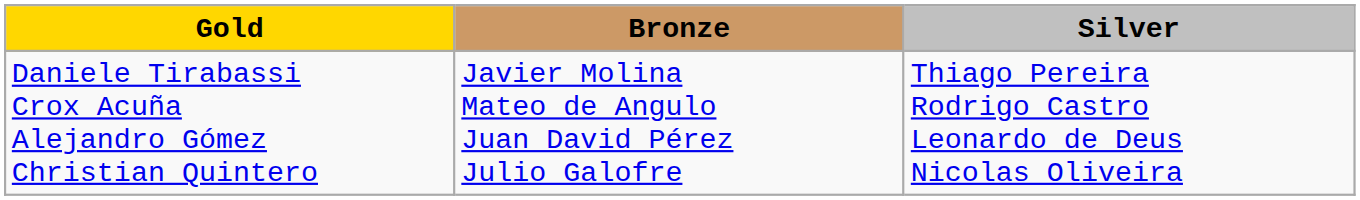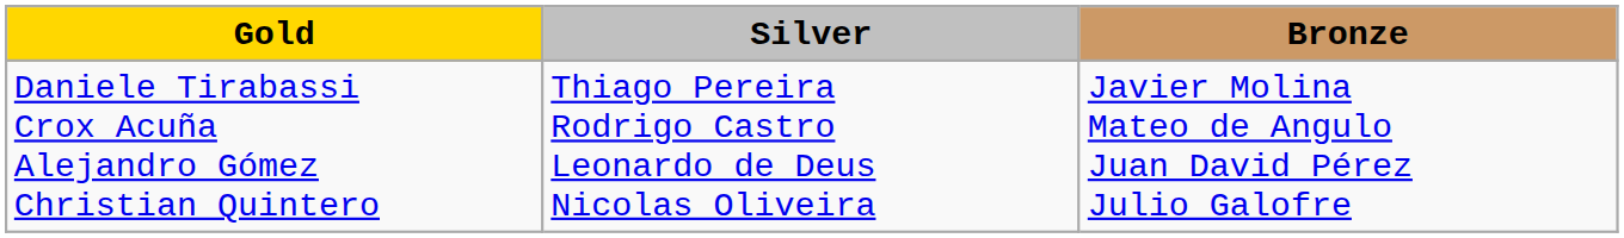columns swapped: Silver <-> Bronze
